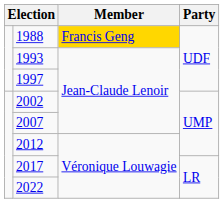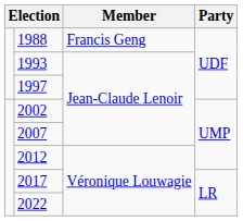1988 | Member: gold background -> no background
